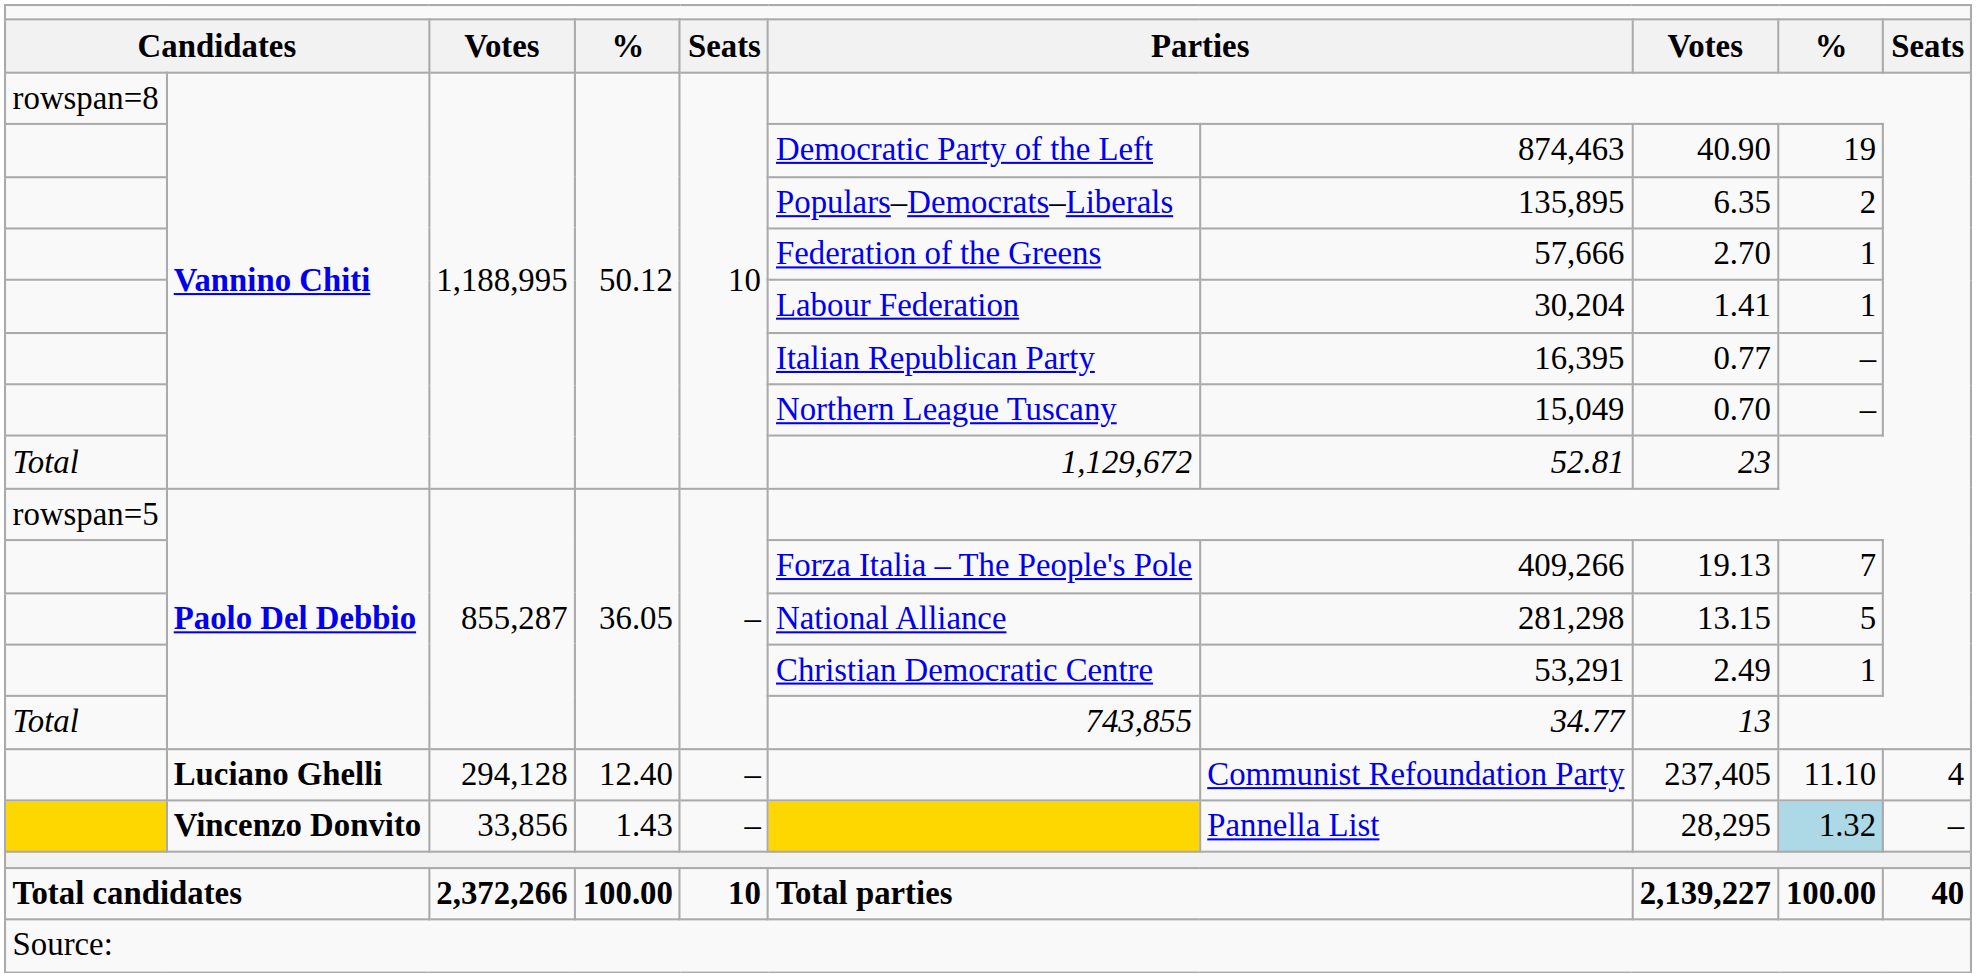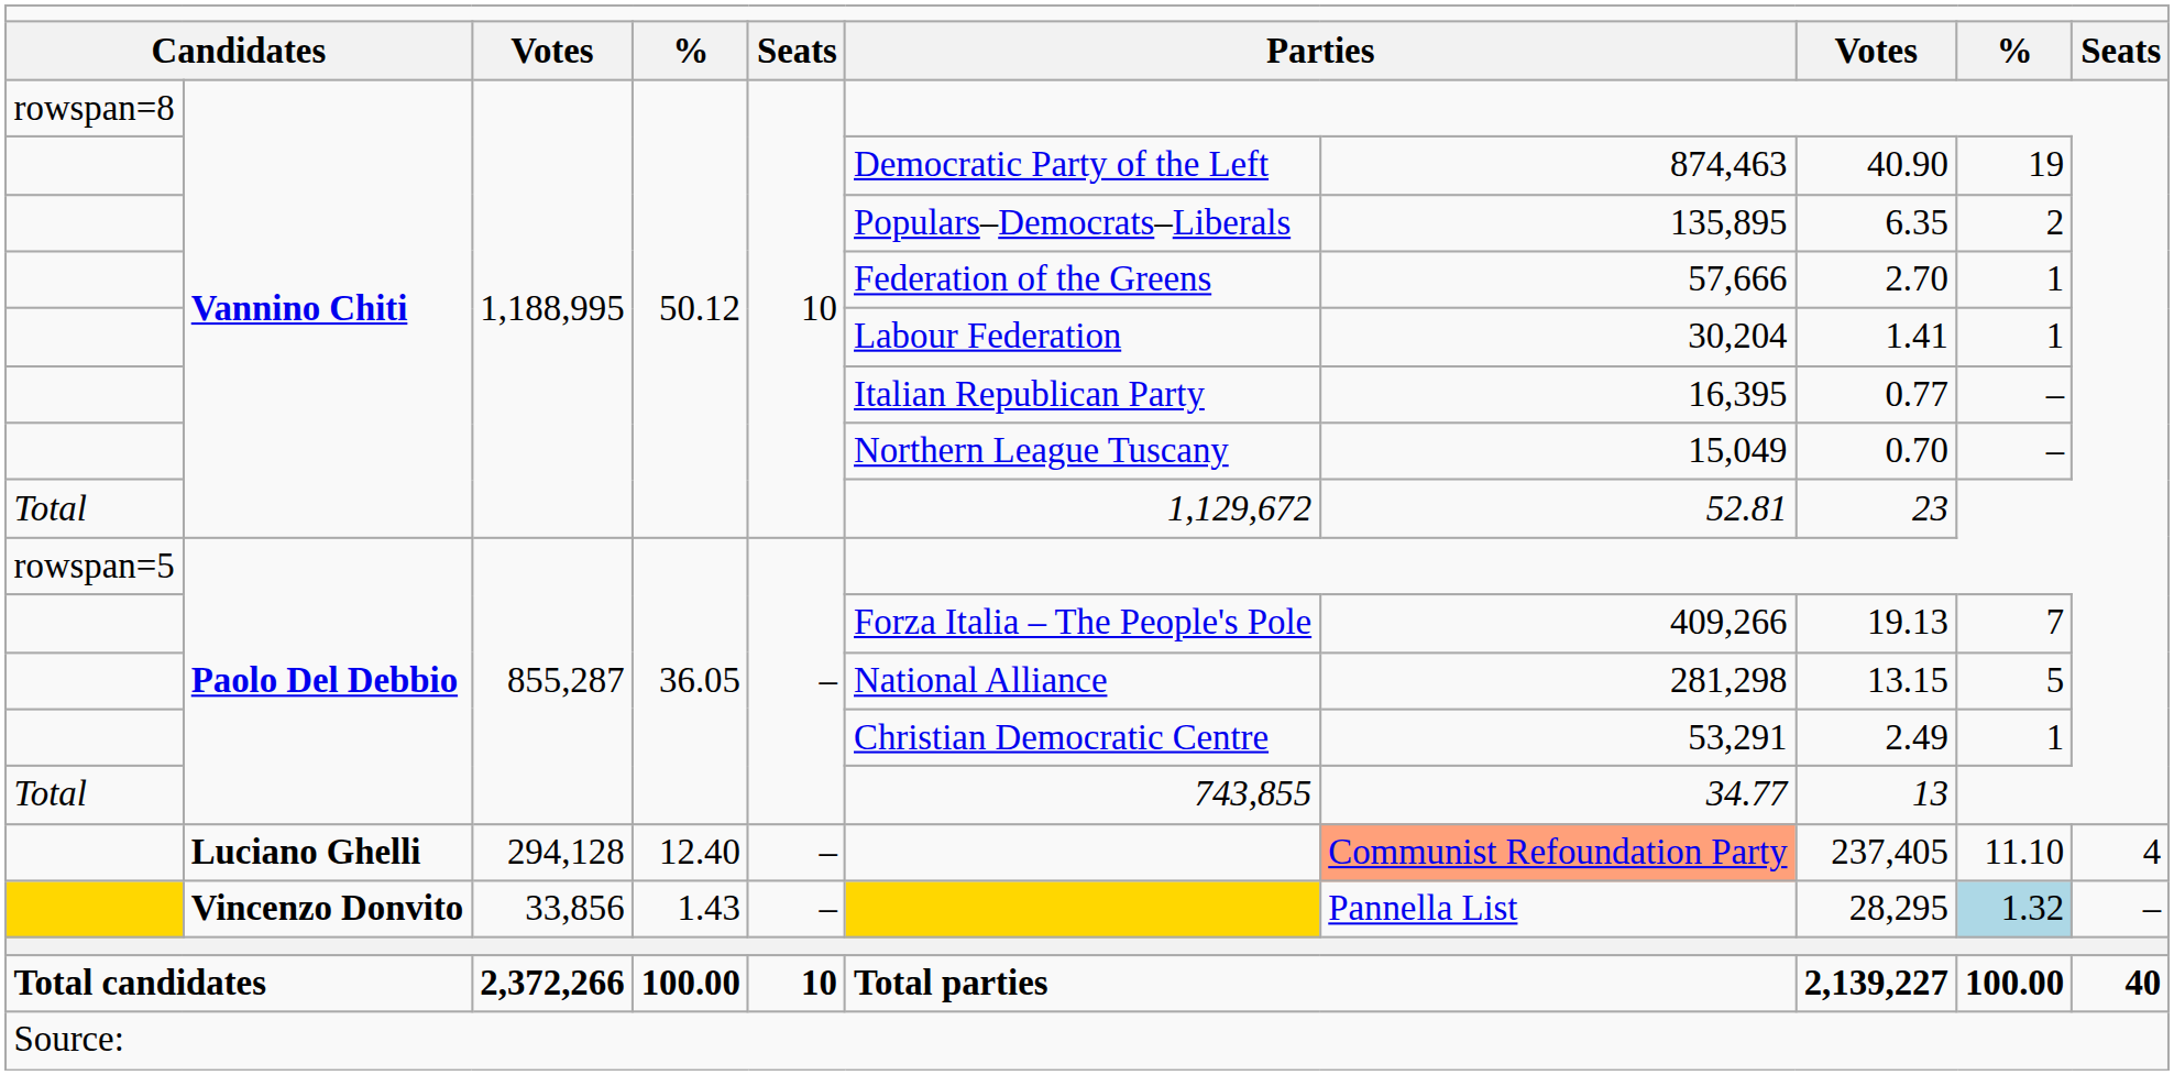Luciano Ghelli | column 7: no background -> lightsalmon background
